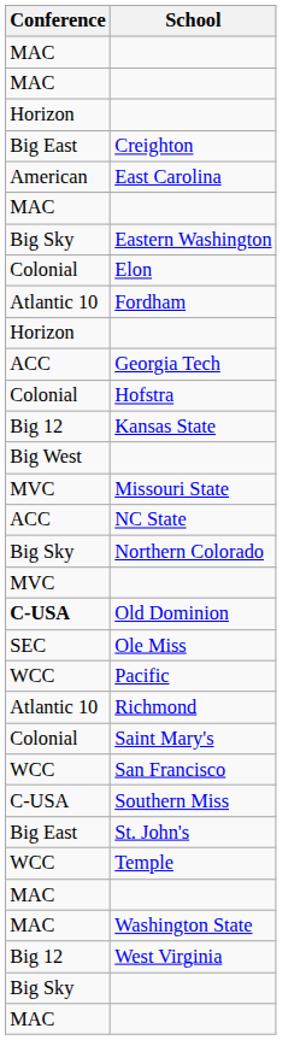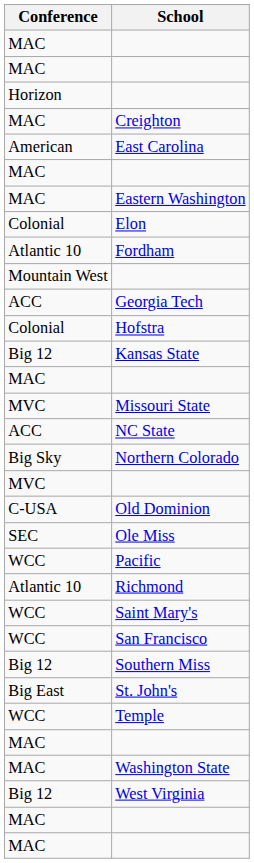row 5 | Conference: Big East -> MAC
row 8 | Conference: Big Sky -> MAC
row 11 | Conference: Horizon -> Mountain West
row 15 | Conference: Big West -> MAC
row 20 | Conference: bold -> normal
row 24 | Conference: Colonial -> WCC
row 26 | Conference: C-USA -> Big 12
row 32 | Conference: Big Sky -> MAC
